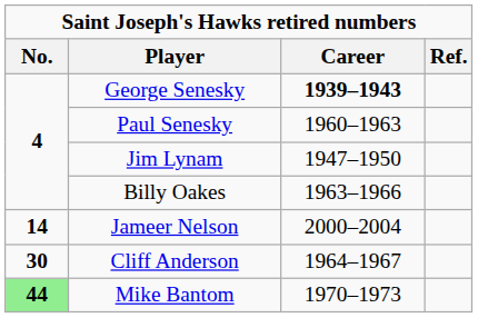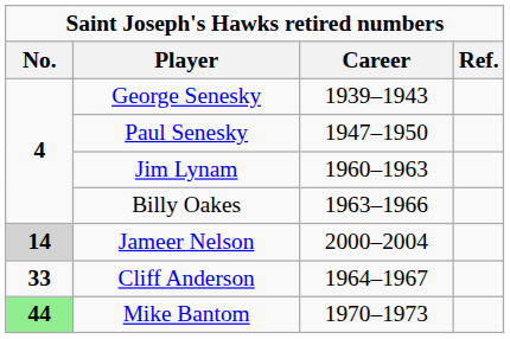George Senesky | Career: bold -> normal
Paul Senesky | Career: 1960–1963 -> 1947–1950
Jim Lynam | Career: 1947–1950 -> 1960–1963
Jameer Nelson | No.: no background -> lightgrey background
Cliff Anderson | No.: 30 -> 33
